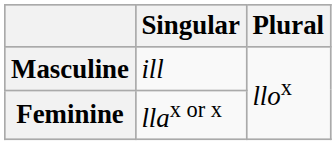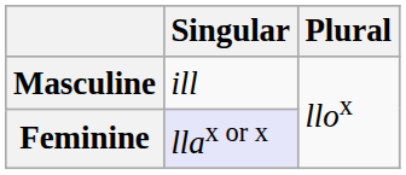Feminine | Singular: no background -> lavender background
